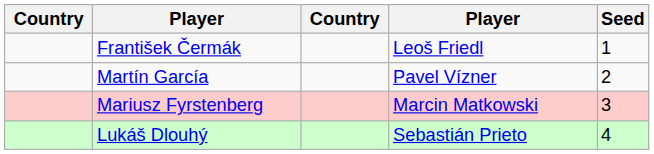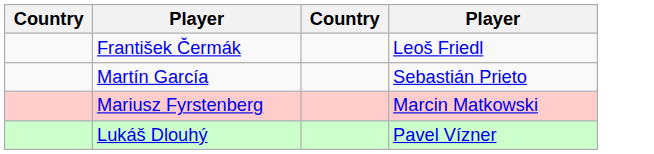- column: Seed | 1 | 2 | 3 | 4
Martín García | column 4: Pavel Vízner -> Sebastián Prieto
Lukáš Dlouhý | column 4: Sebastián Prieto -> Pavel Vízner
